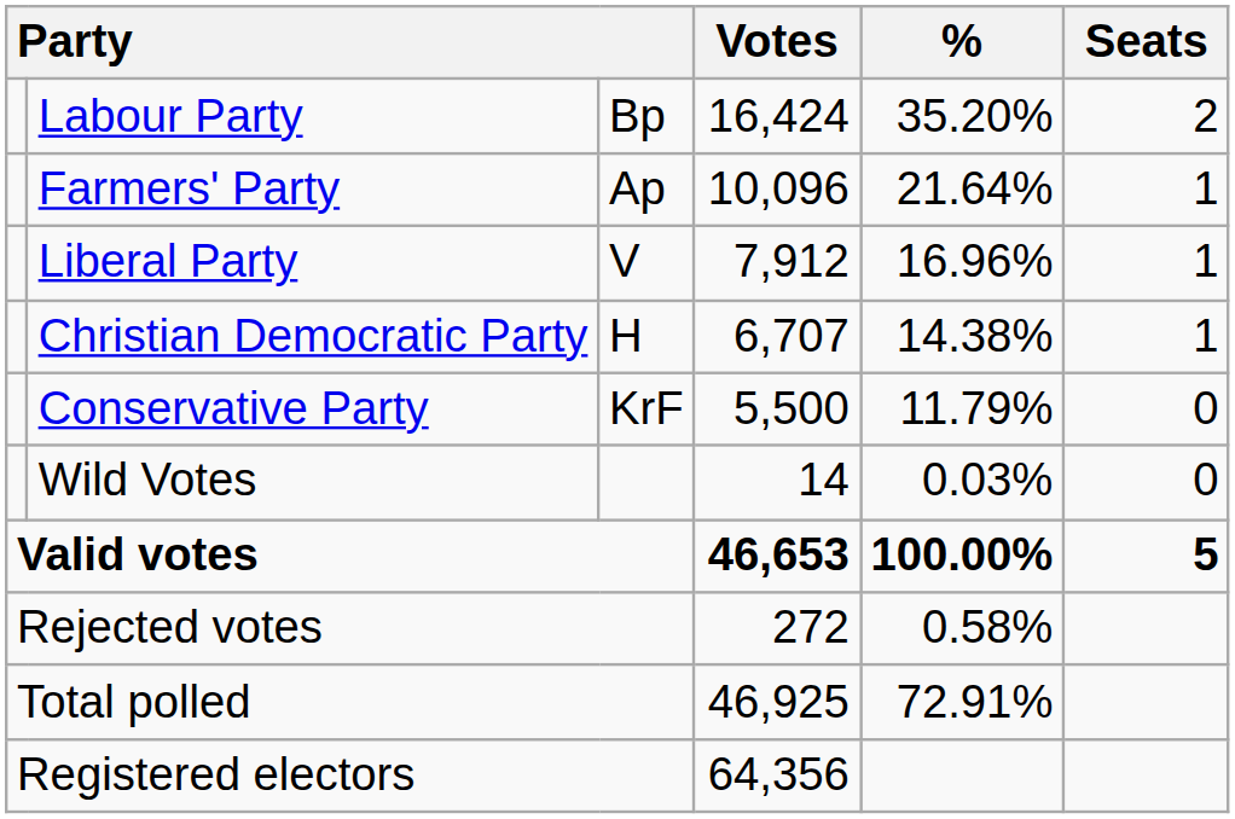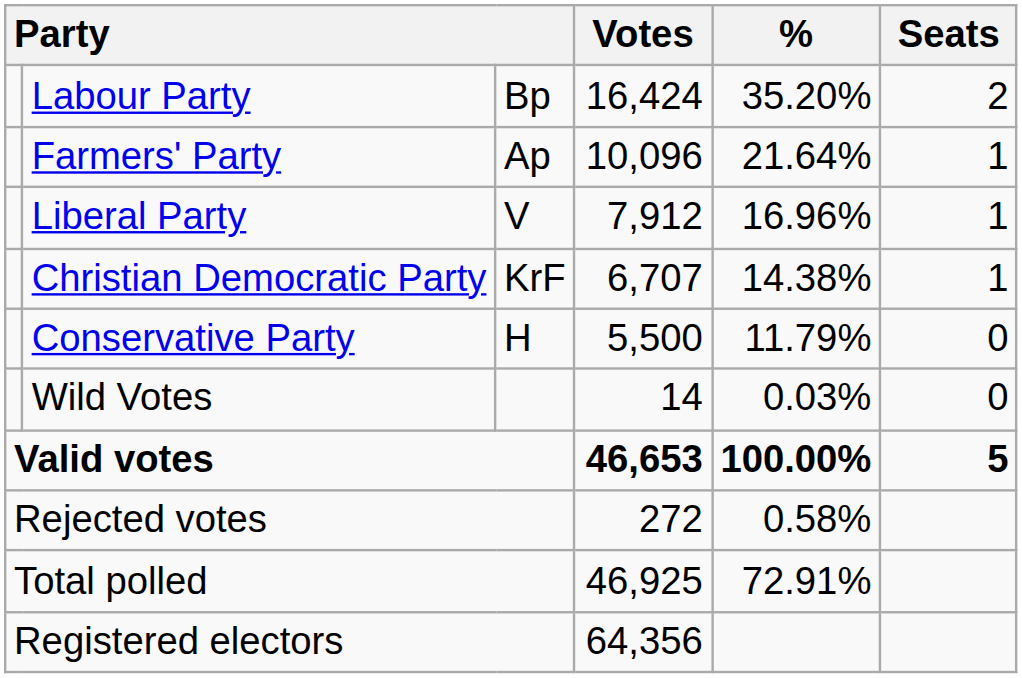Christian Democratic Party | column 3: H -> KrF
Conservative Party | column 3: KrF -> H
